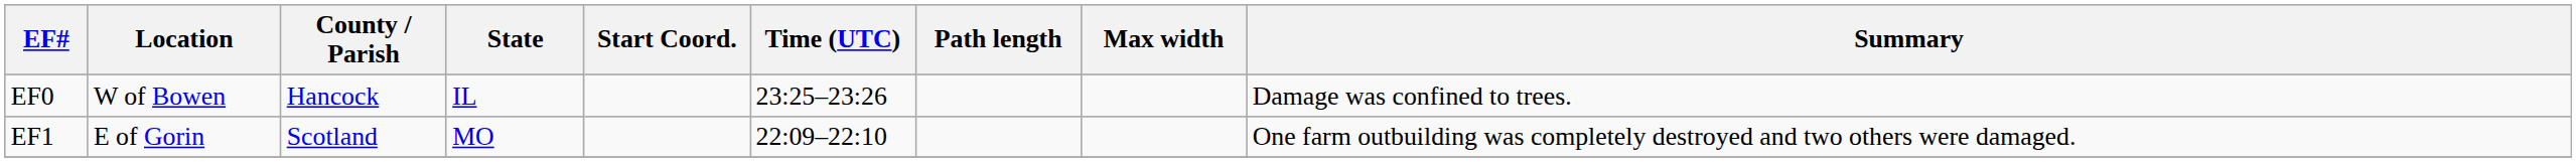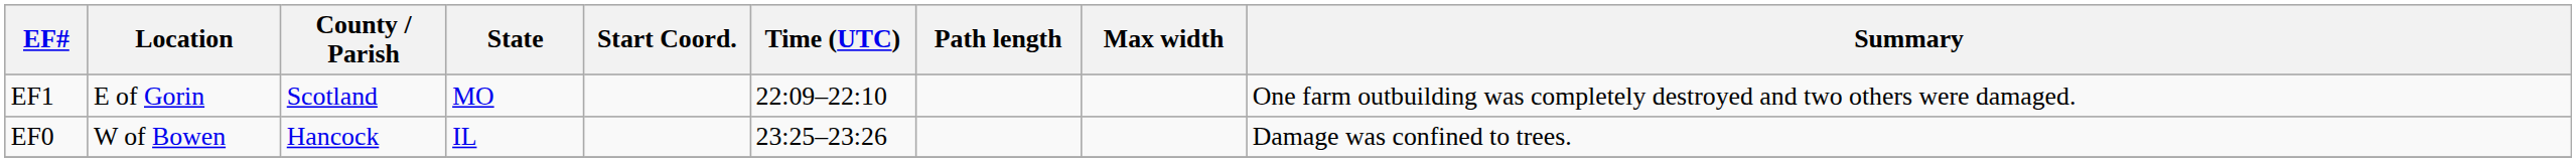rows swapped: EF1 <-> EF0
